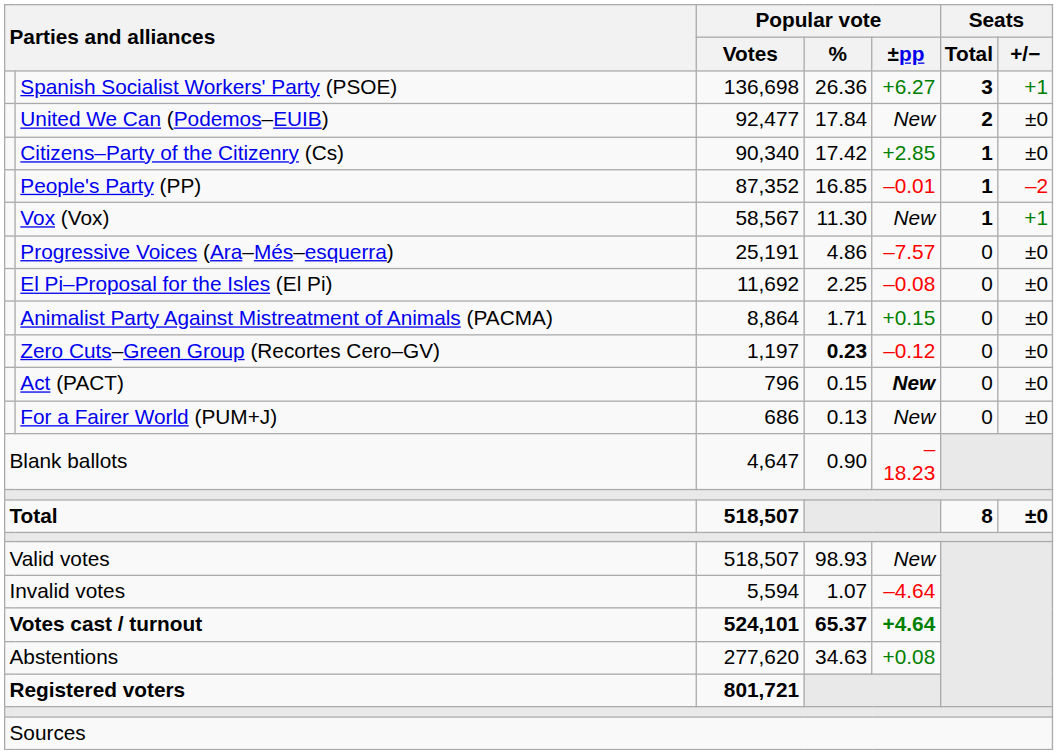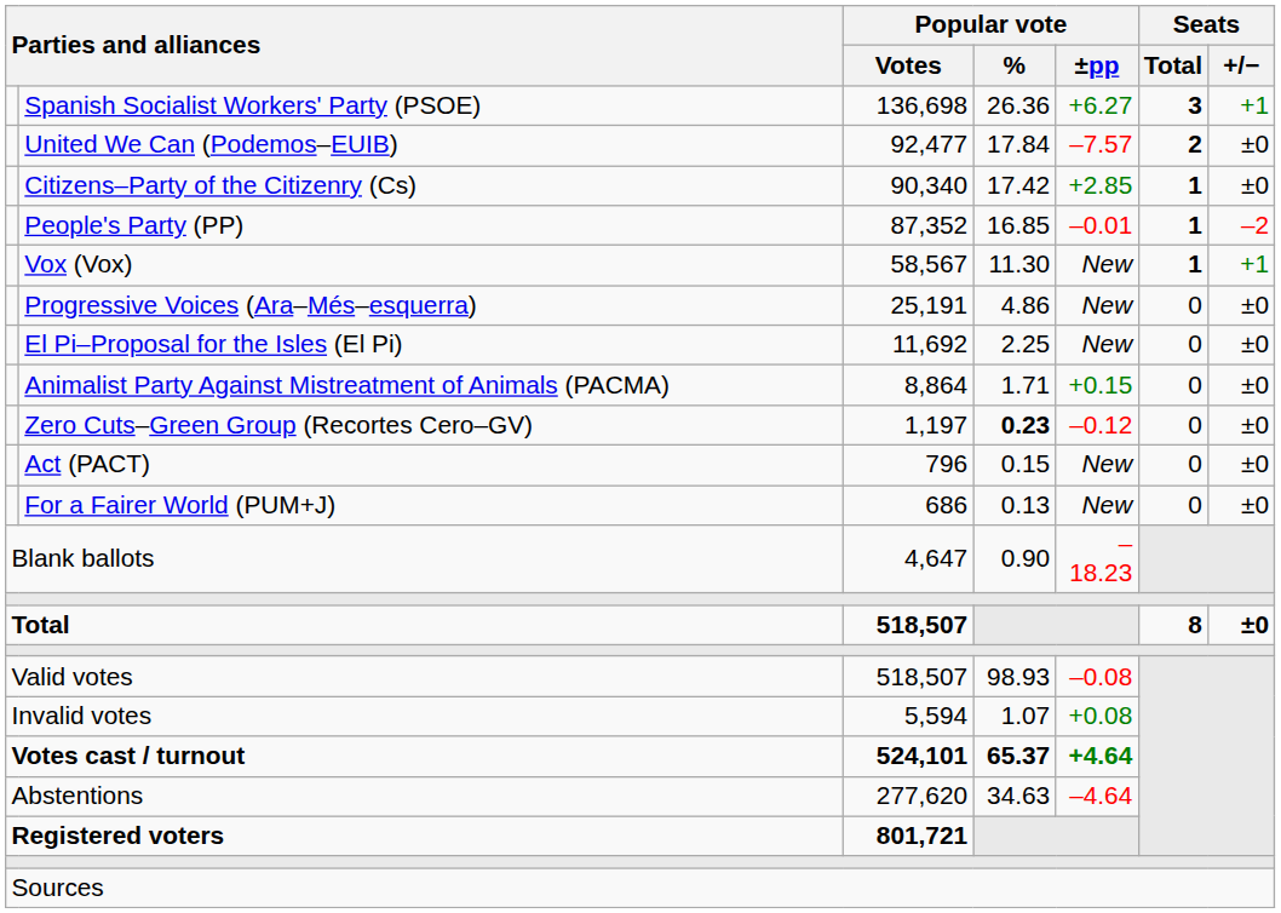United We Can (Podemos–EUIB) | Popular vote / ±pp: New -> –7.57
Progressive Voices (Ara–Més–esquerra) | Popular vote / ±pp: –7.57 -> New
El Pi–Proposal for the Isles (El Pi) | Popular vote / ±pp: –0.08 -> New
Act (PACT) | Popular vote / ±pp: bold -> normal
Valid votes | Popular vote / ±pp: New -> –0.08
Invalid votes | Popular vote / ±pp: –4.64 -> +0.08
Abstentions | Popular vote / ±pp: +0.08 -> –4.64
